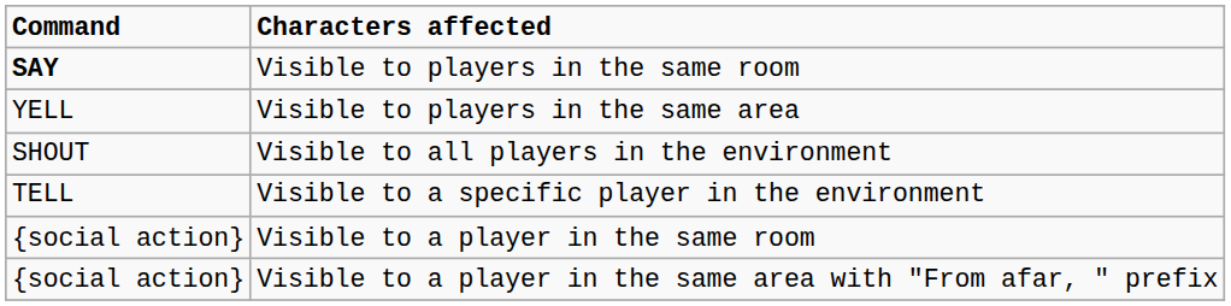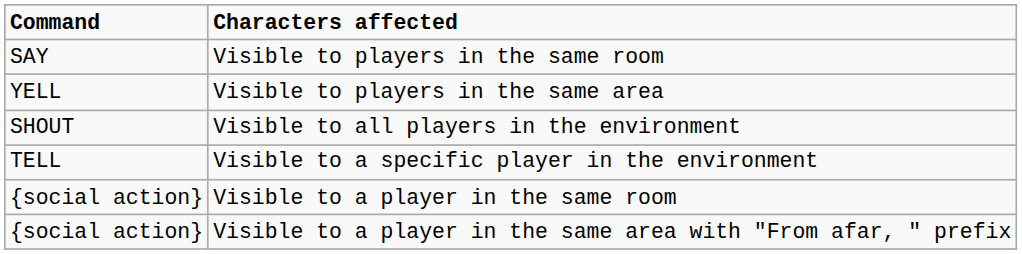Visible to players in the same room | Command: bold -> normal
